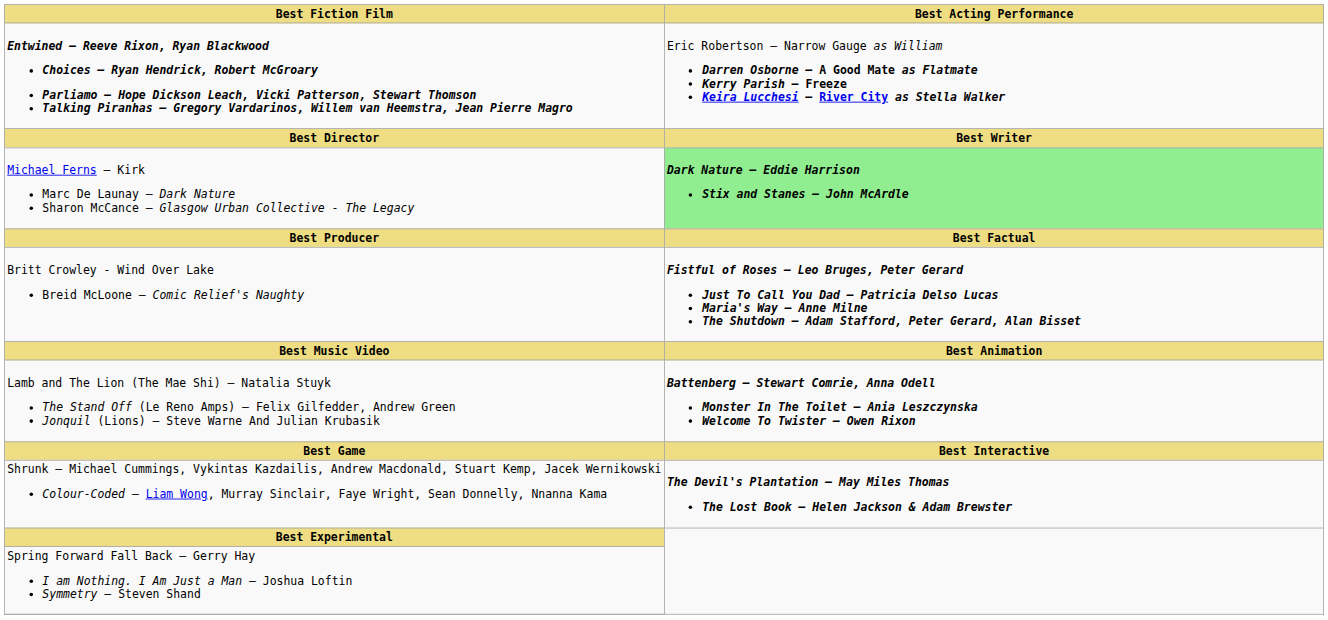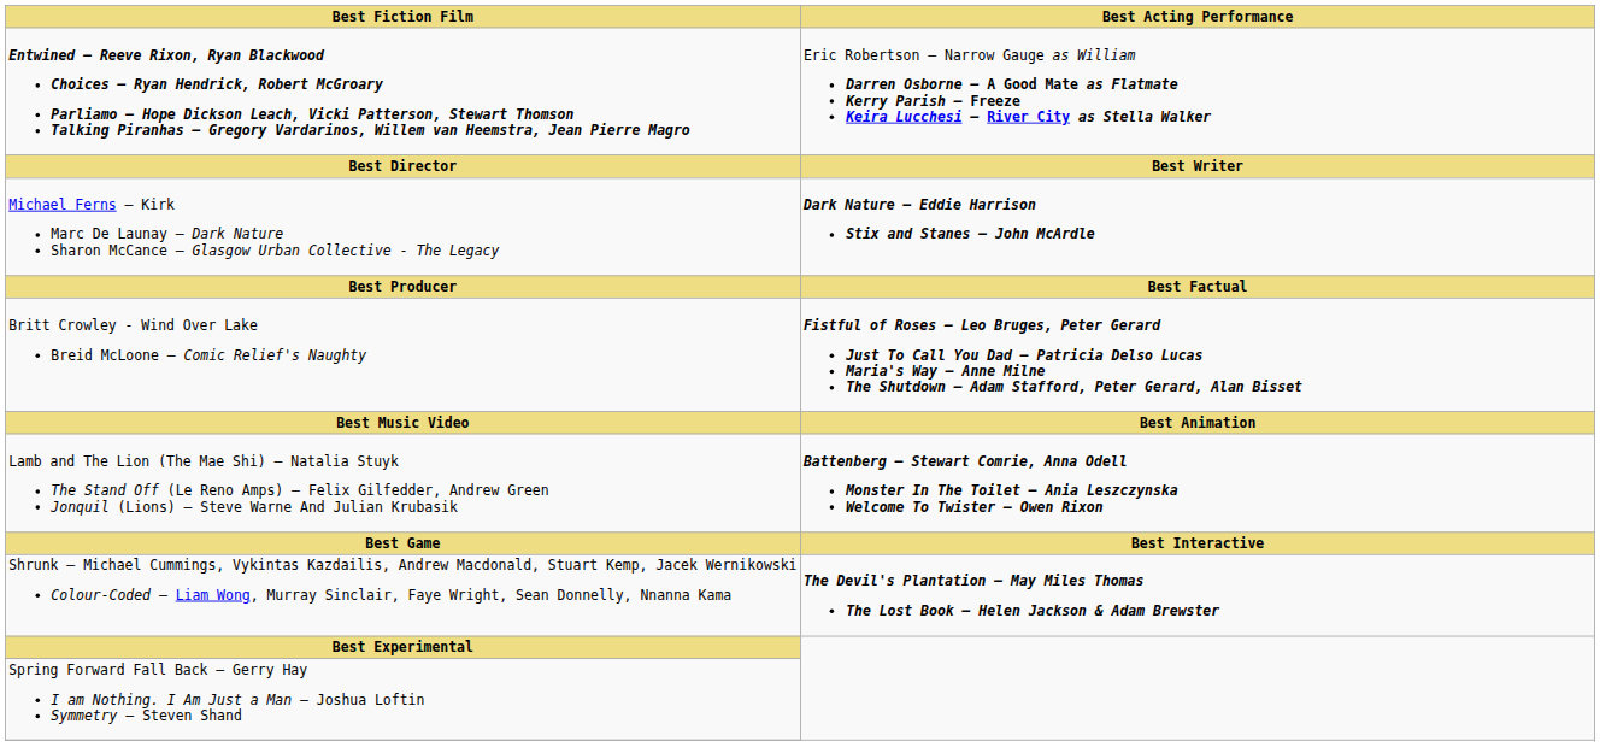row 4 | Best Acting Performance: lightgreen background -> no background
